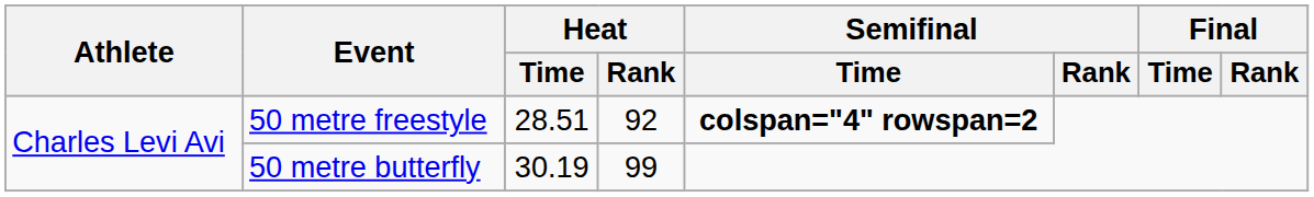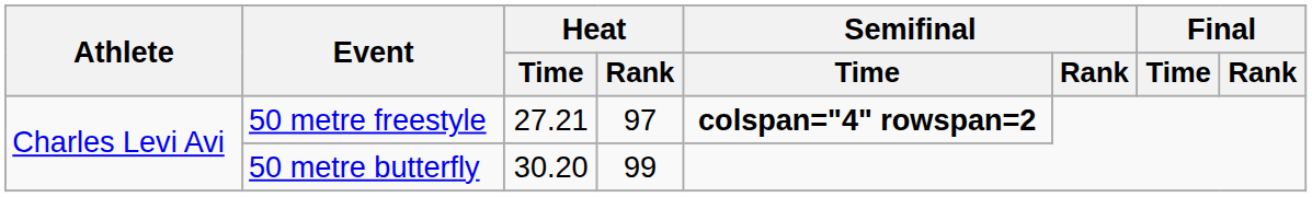50 metre freestyle | Heat / Time: 28.51 -> 27.21
50 metre freestyle | Heat / Rank: 92 -> 97
50 metre butterfly | Heat / Time: 30.19 -> 30.20
